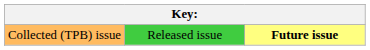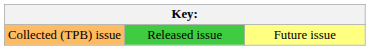Collected (TPB) issue | column 3: bold -> normal
